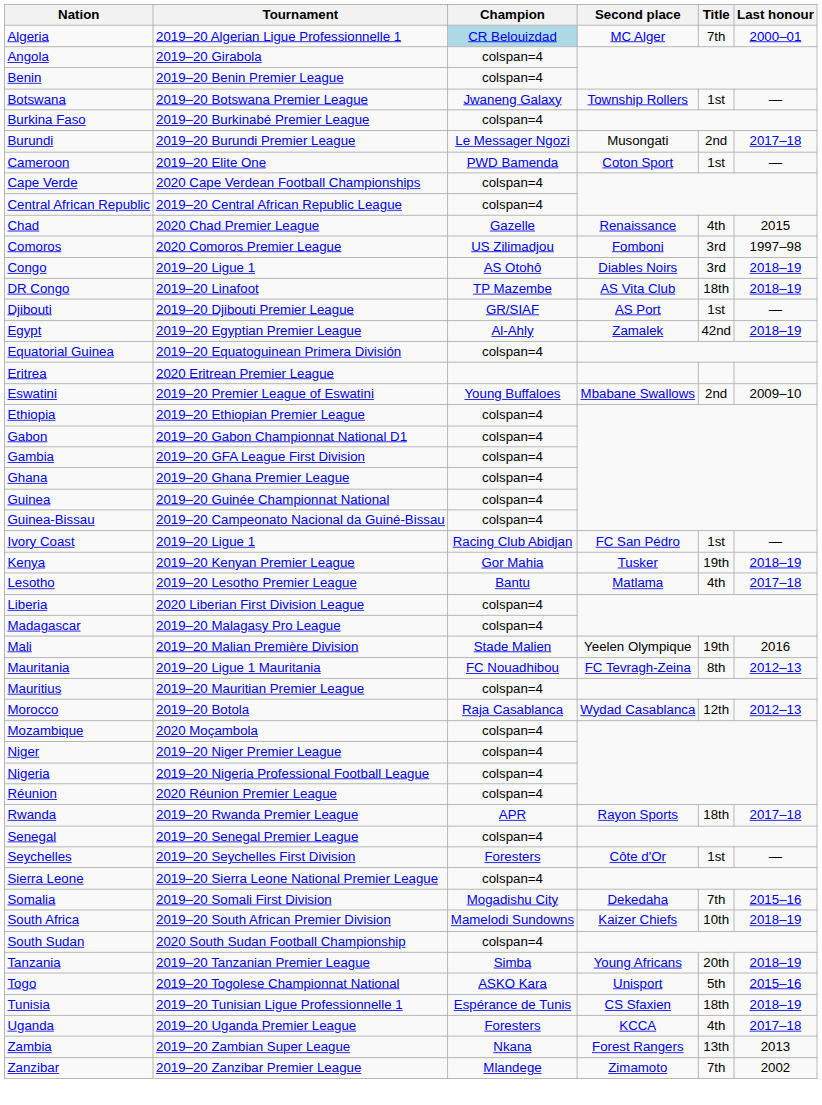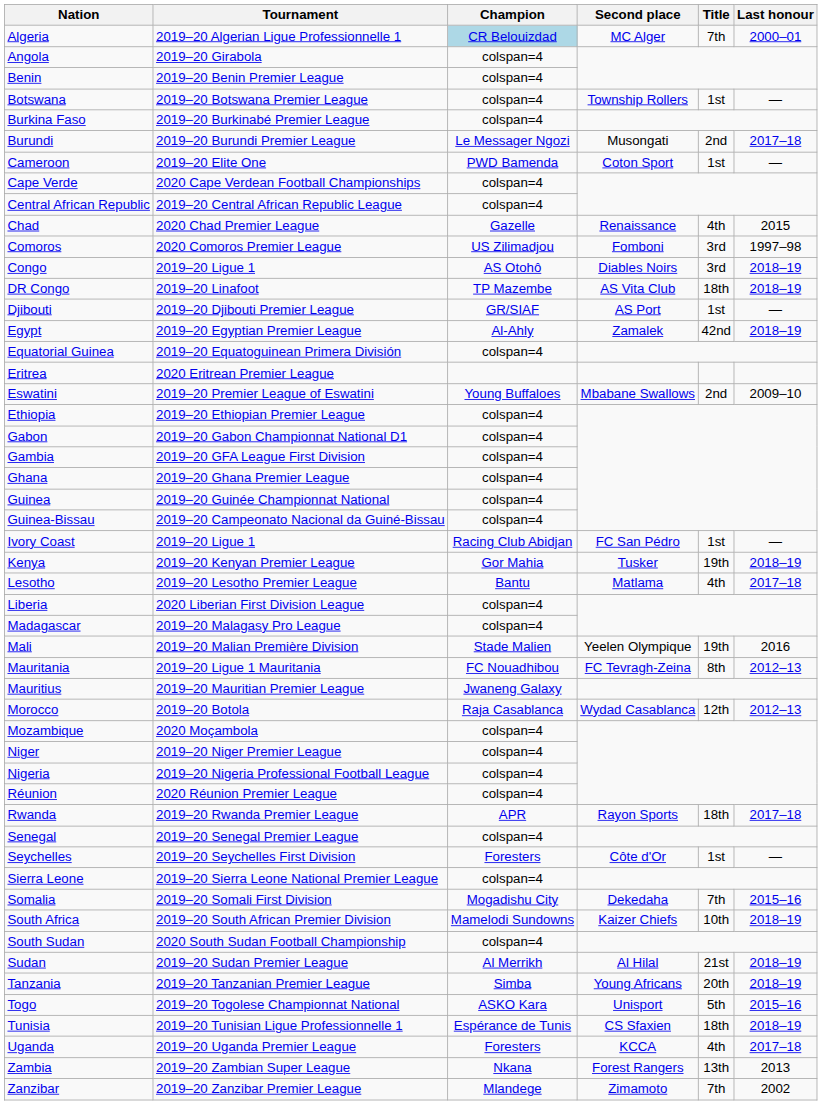Botswana | Champion: Jwaneng Galaxy -> colspan=4
Mauritius | Champion: colspan=4 -> Jwaneng Galaxy
+ row: Sudan | 2019–20 Sudan Premier League | Al Merrikh | Al Hilal | 21st | 2018–19
